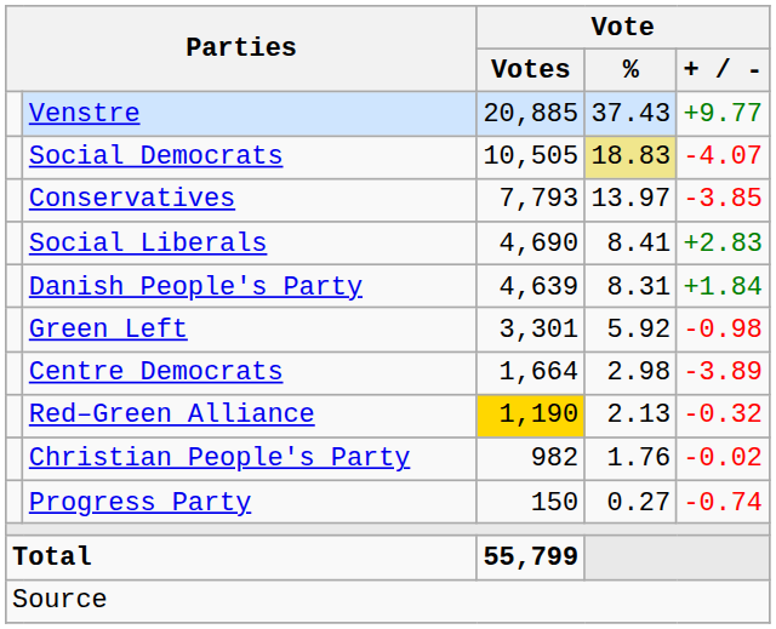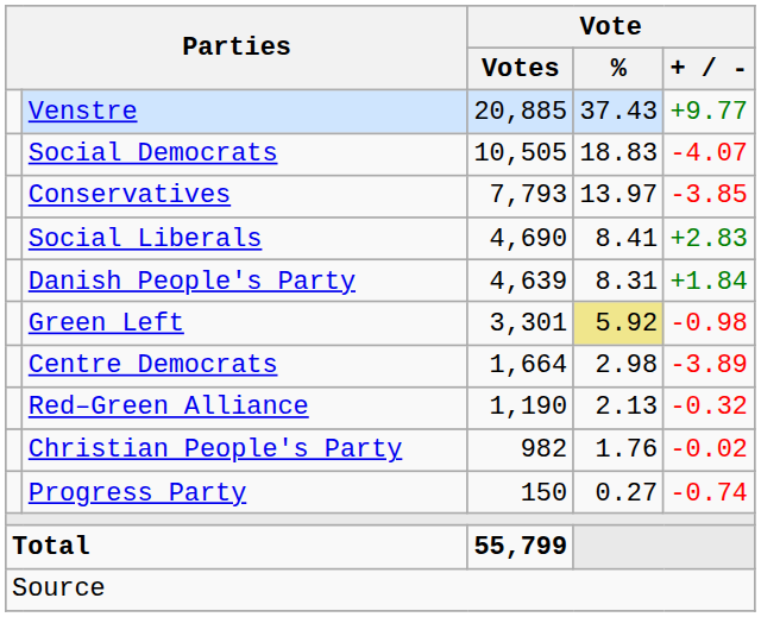Social Democrats | Vote / %: khaki background -> no background
Green Left | Vote / %: no background -> khaki background
Red–Green Alliance | Vote / Votes: gold background -> no background
